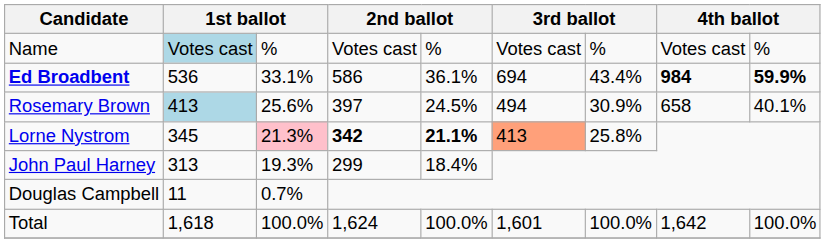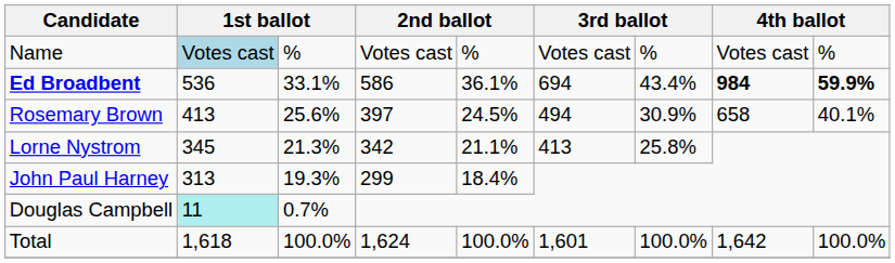Rosemary Brown | column 2: lightblue background -> no background
Lorne Nystrom | column 3: pink background -> no background
Lorne Nystrom | column 4: bold -> normal
Lorne Nystrom | column 5: bold -> normal
Lorne Nystrom | column 6: lightsalmon background -> no background
Douglas Campbell | column 2: no background -> paleturquoise background
